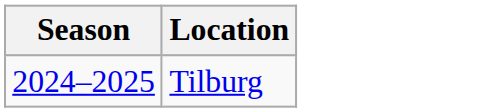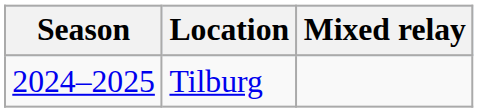+ column: Mixed relay
